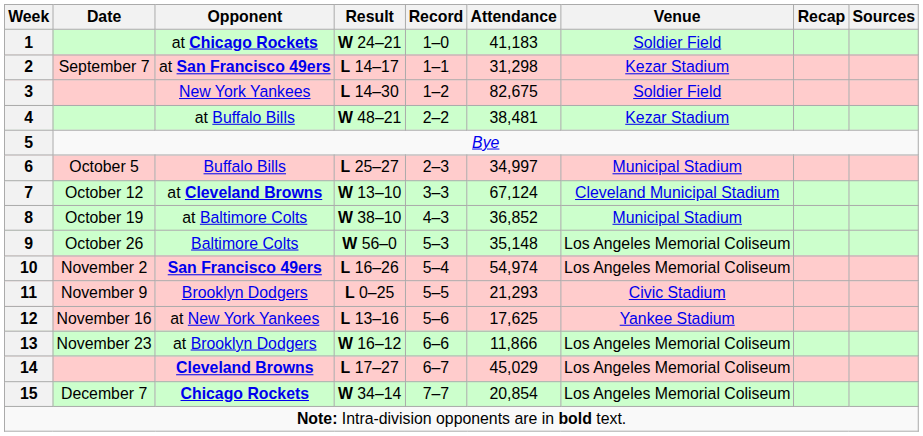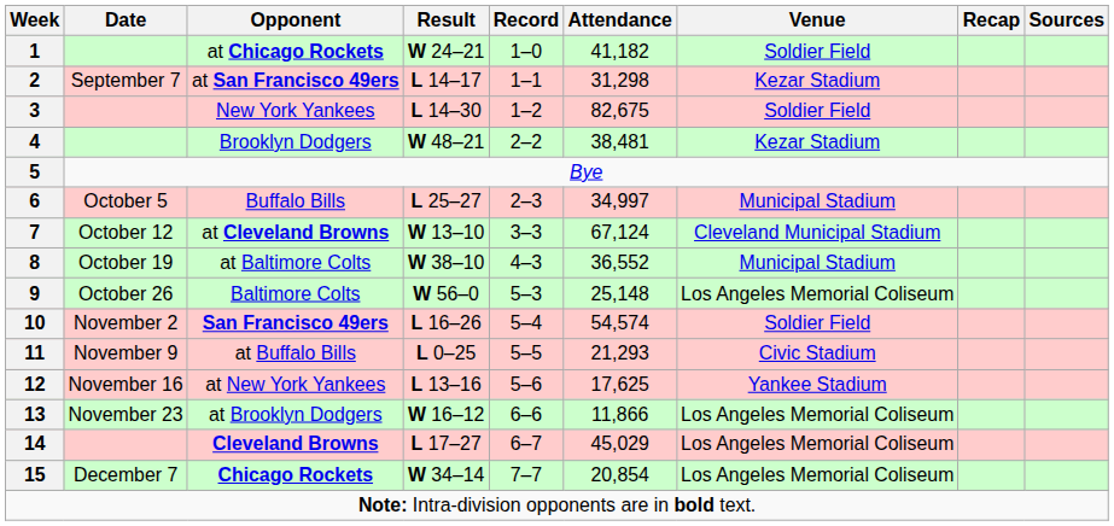1 | Attendance: 41,183 -> 41,182
4 | Opponent: at Buffalo Bills -> Brooklyn Dodgers
8 | Attendance: 36,852 -> 36,552
9 | Attendance: 35,148 -> 25,148
10 | Attendance: 54,974 -> 54,574
10 | Venue: Los Angeles Memorial Coliseum -> Soldier Field
11 | Opponent: Brooklyn Dodgers -> at Buffalo Bills
